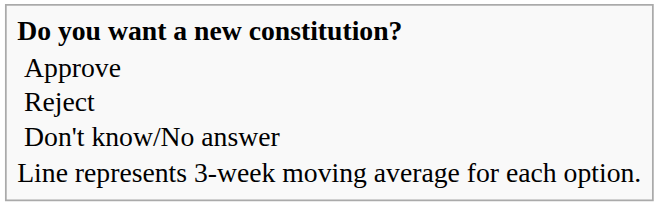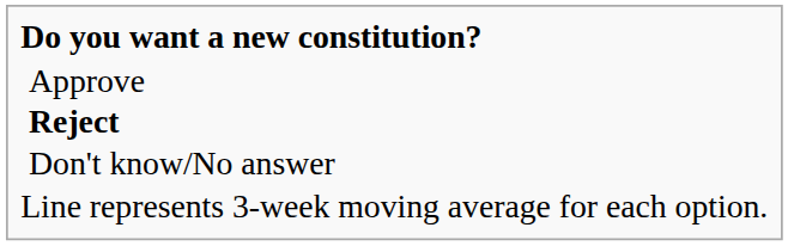row 3 | column 1: normal -> bold
